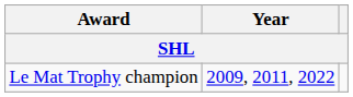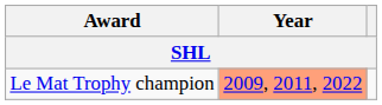Le Mat Trophy champion | Year: no background -> lightsalmon background
